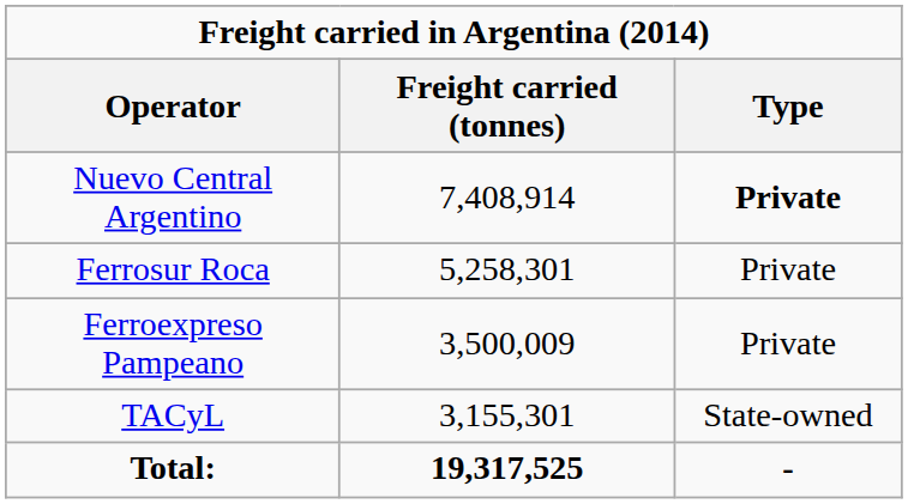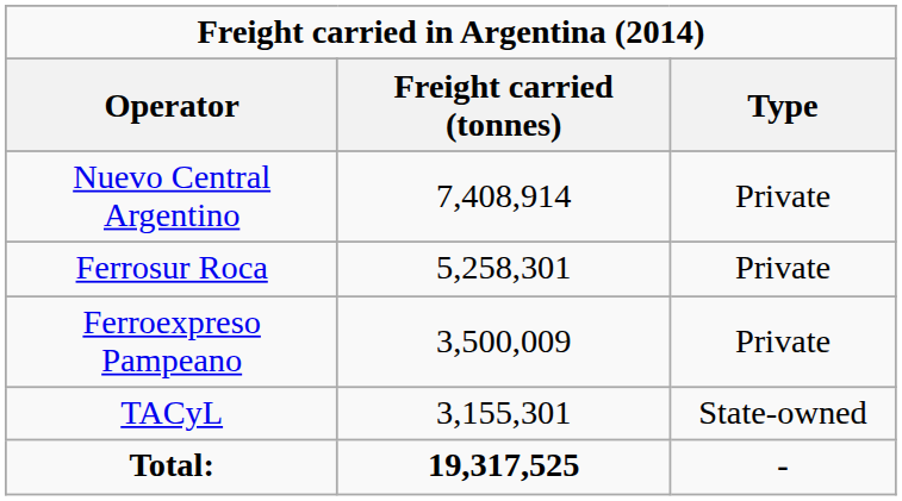Nuevo Central Argentino | Type: bold -> normal
